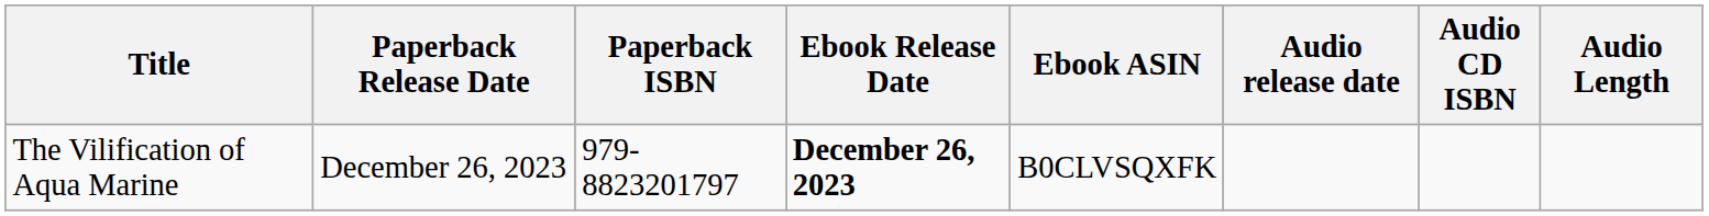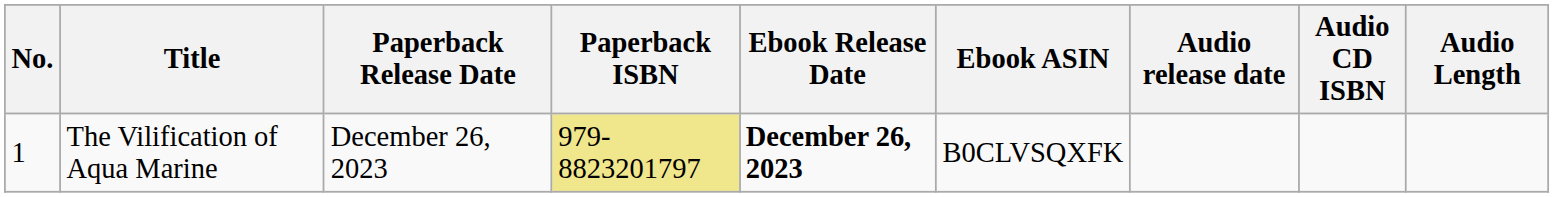+ column: No. | 1
The Vilification of Aqua Marine | Paperback ISBN: no background -> khaki background
